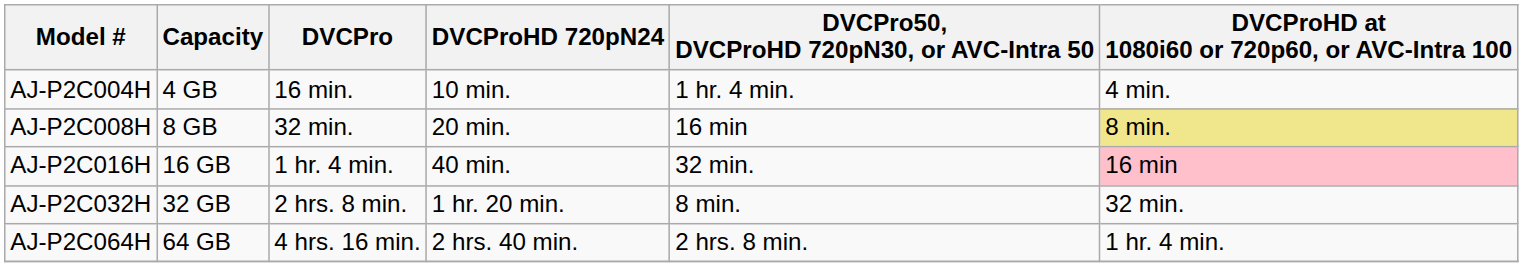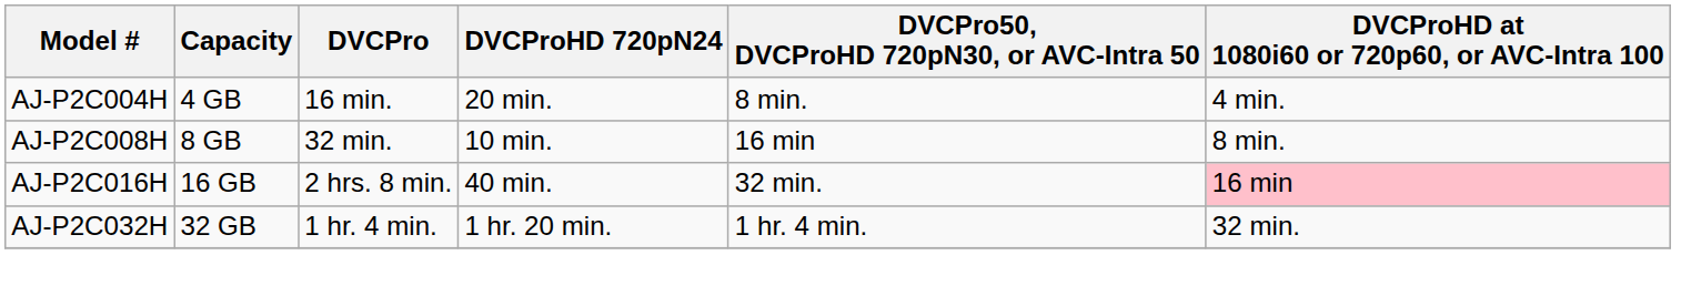AJ-P2C004H | DVCProHD 720pN24: 10 min. -> 20 min.
AJ-P2C004H | DVCPro50, DVCProHD 720pN30, or AVC-Intra 50: 1 hr. 4 min. -> 8 min.
AJ-P2C008H | DVCProHD 720pN24: 20 min. -> 10 min.
AJ-P2C008H | DVCProHD at 1080i60 or 720p60, or AVC-Intra 100: khaki background -> no background
AJ-P2C016H | DVCPro: 1 hr. 4 min. -> 2 hrs. 8 min.
AJ-P2C032H | DVCPro: 2 hrs. 8 min. -> 1 hr. 4 min.
AJ-P2C032H | DVCPro50, DVCProHD 720pN30, or AVC-Intra 50: 8 min. -> 1 hr. 4 min.
- row: AJ-P2C064H | 64 GB | 4 hrs. 16 min. | 2 hrs. 40 min. | 2 hrs. 8 min. | 1 hr. 4 min.
